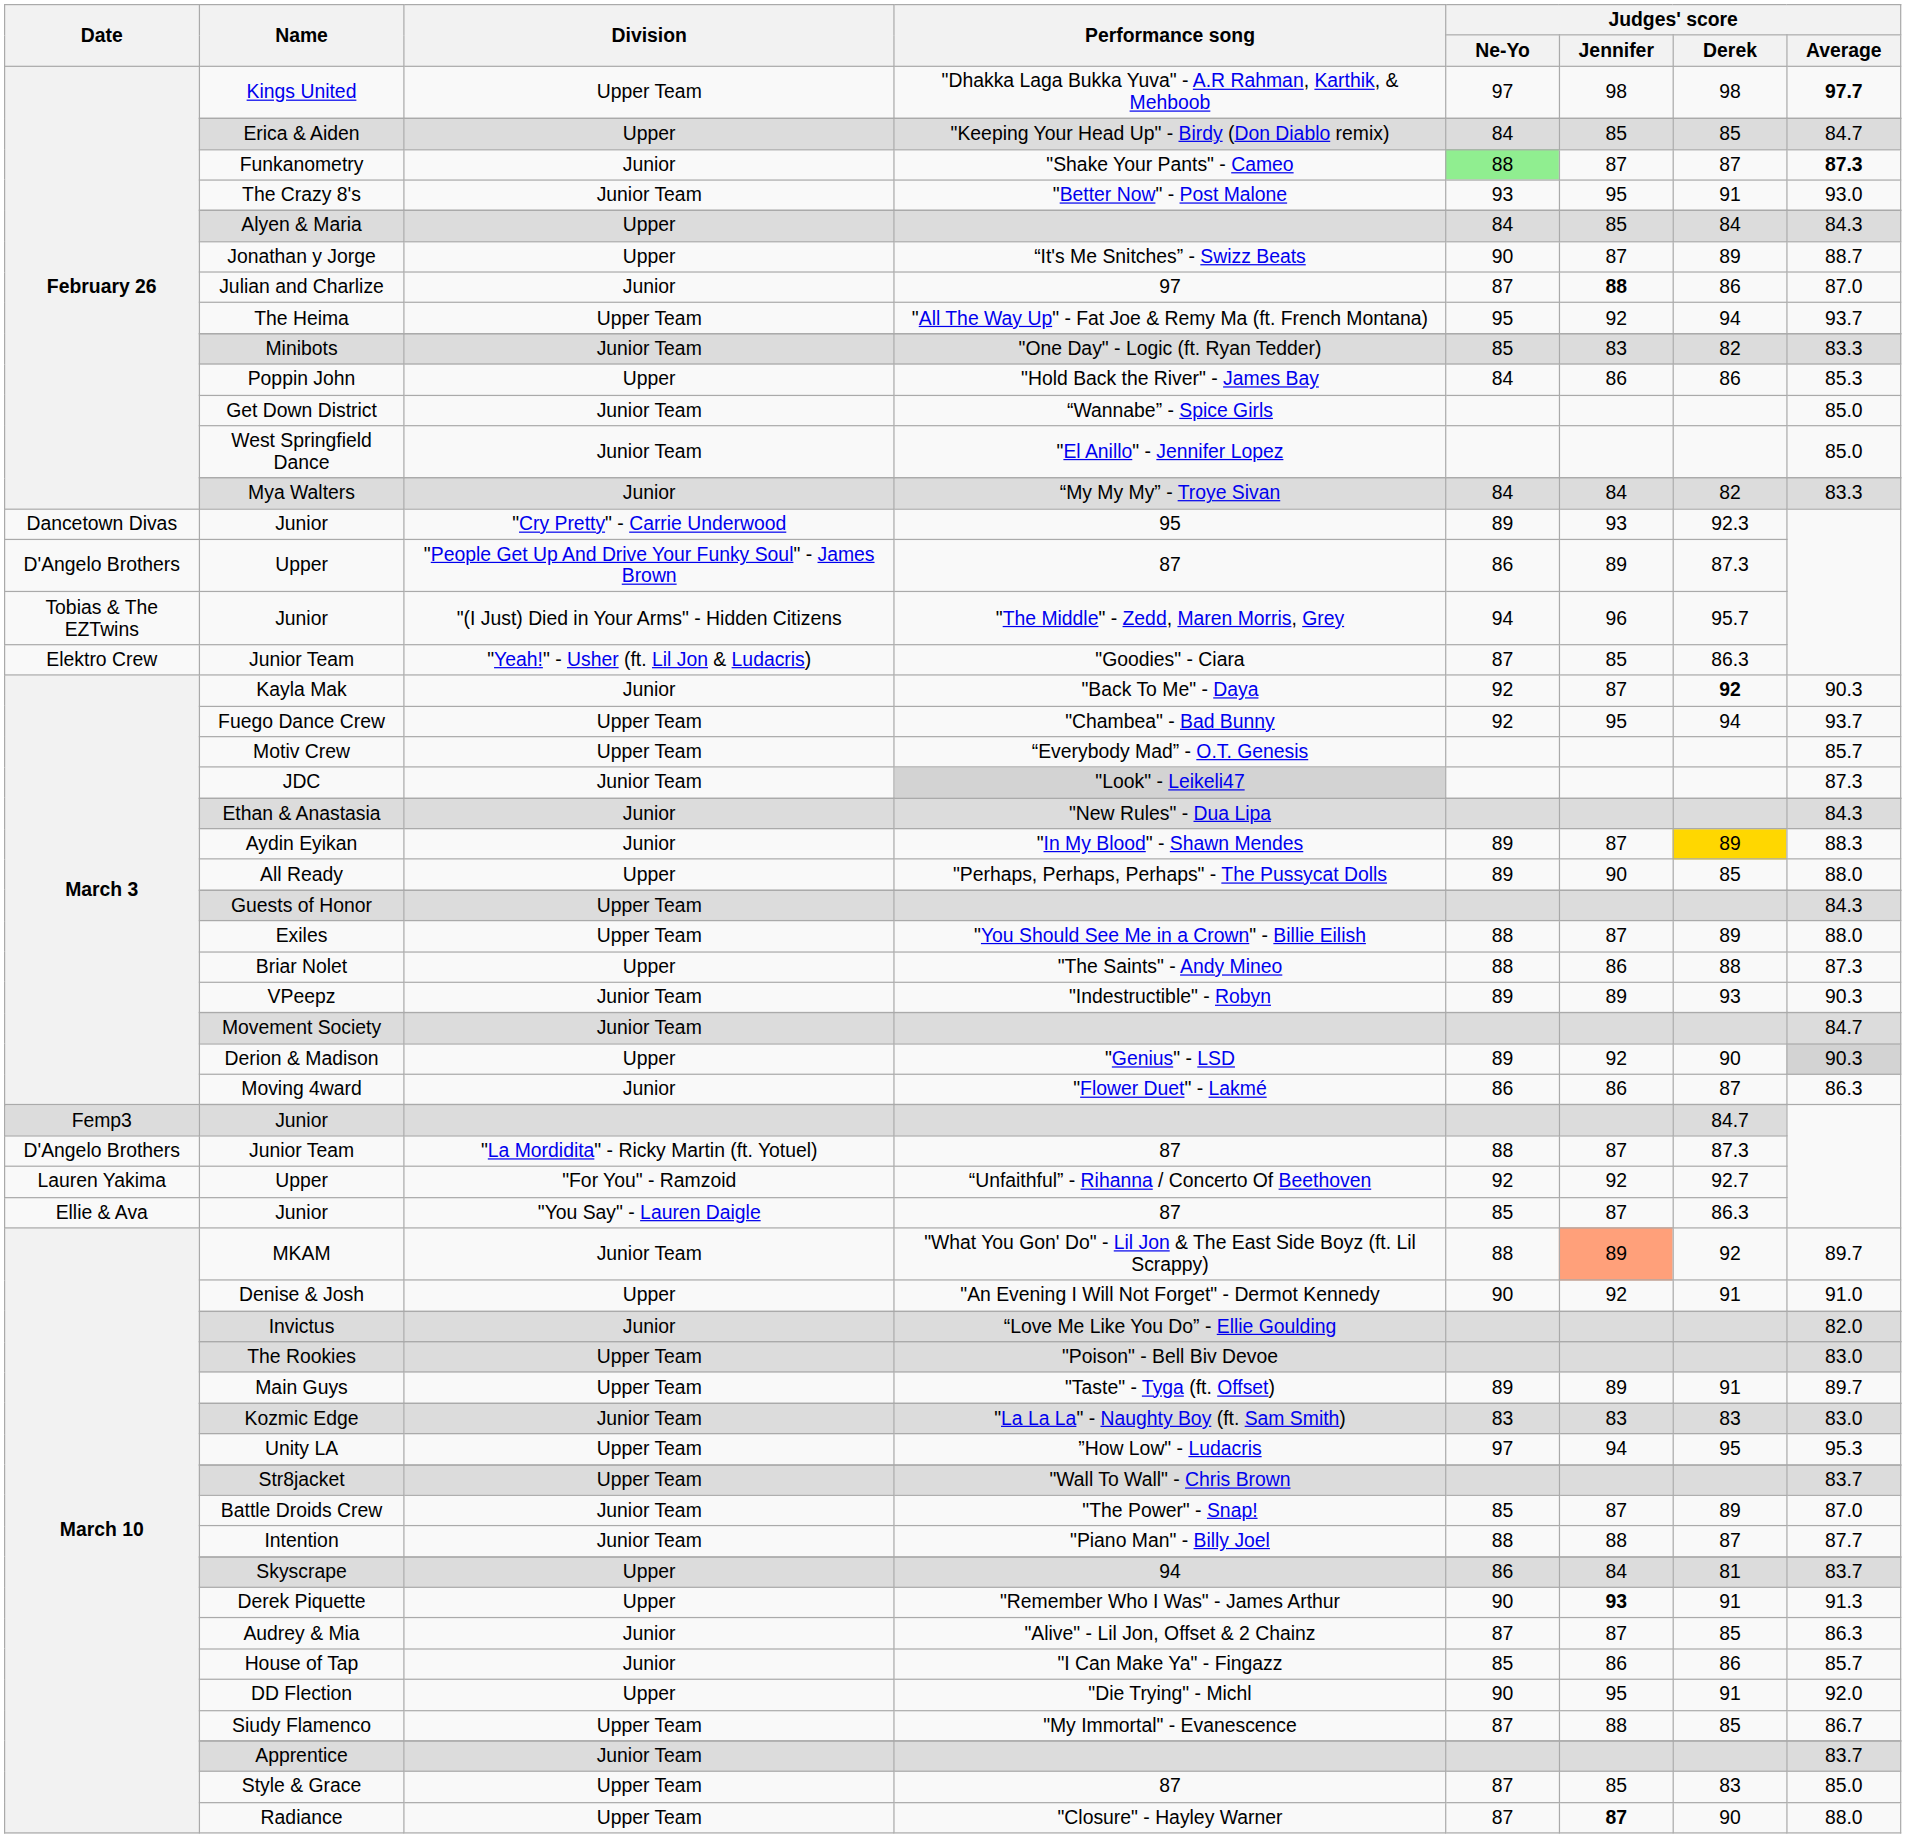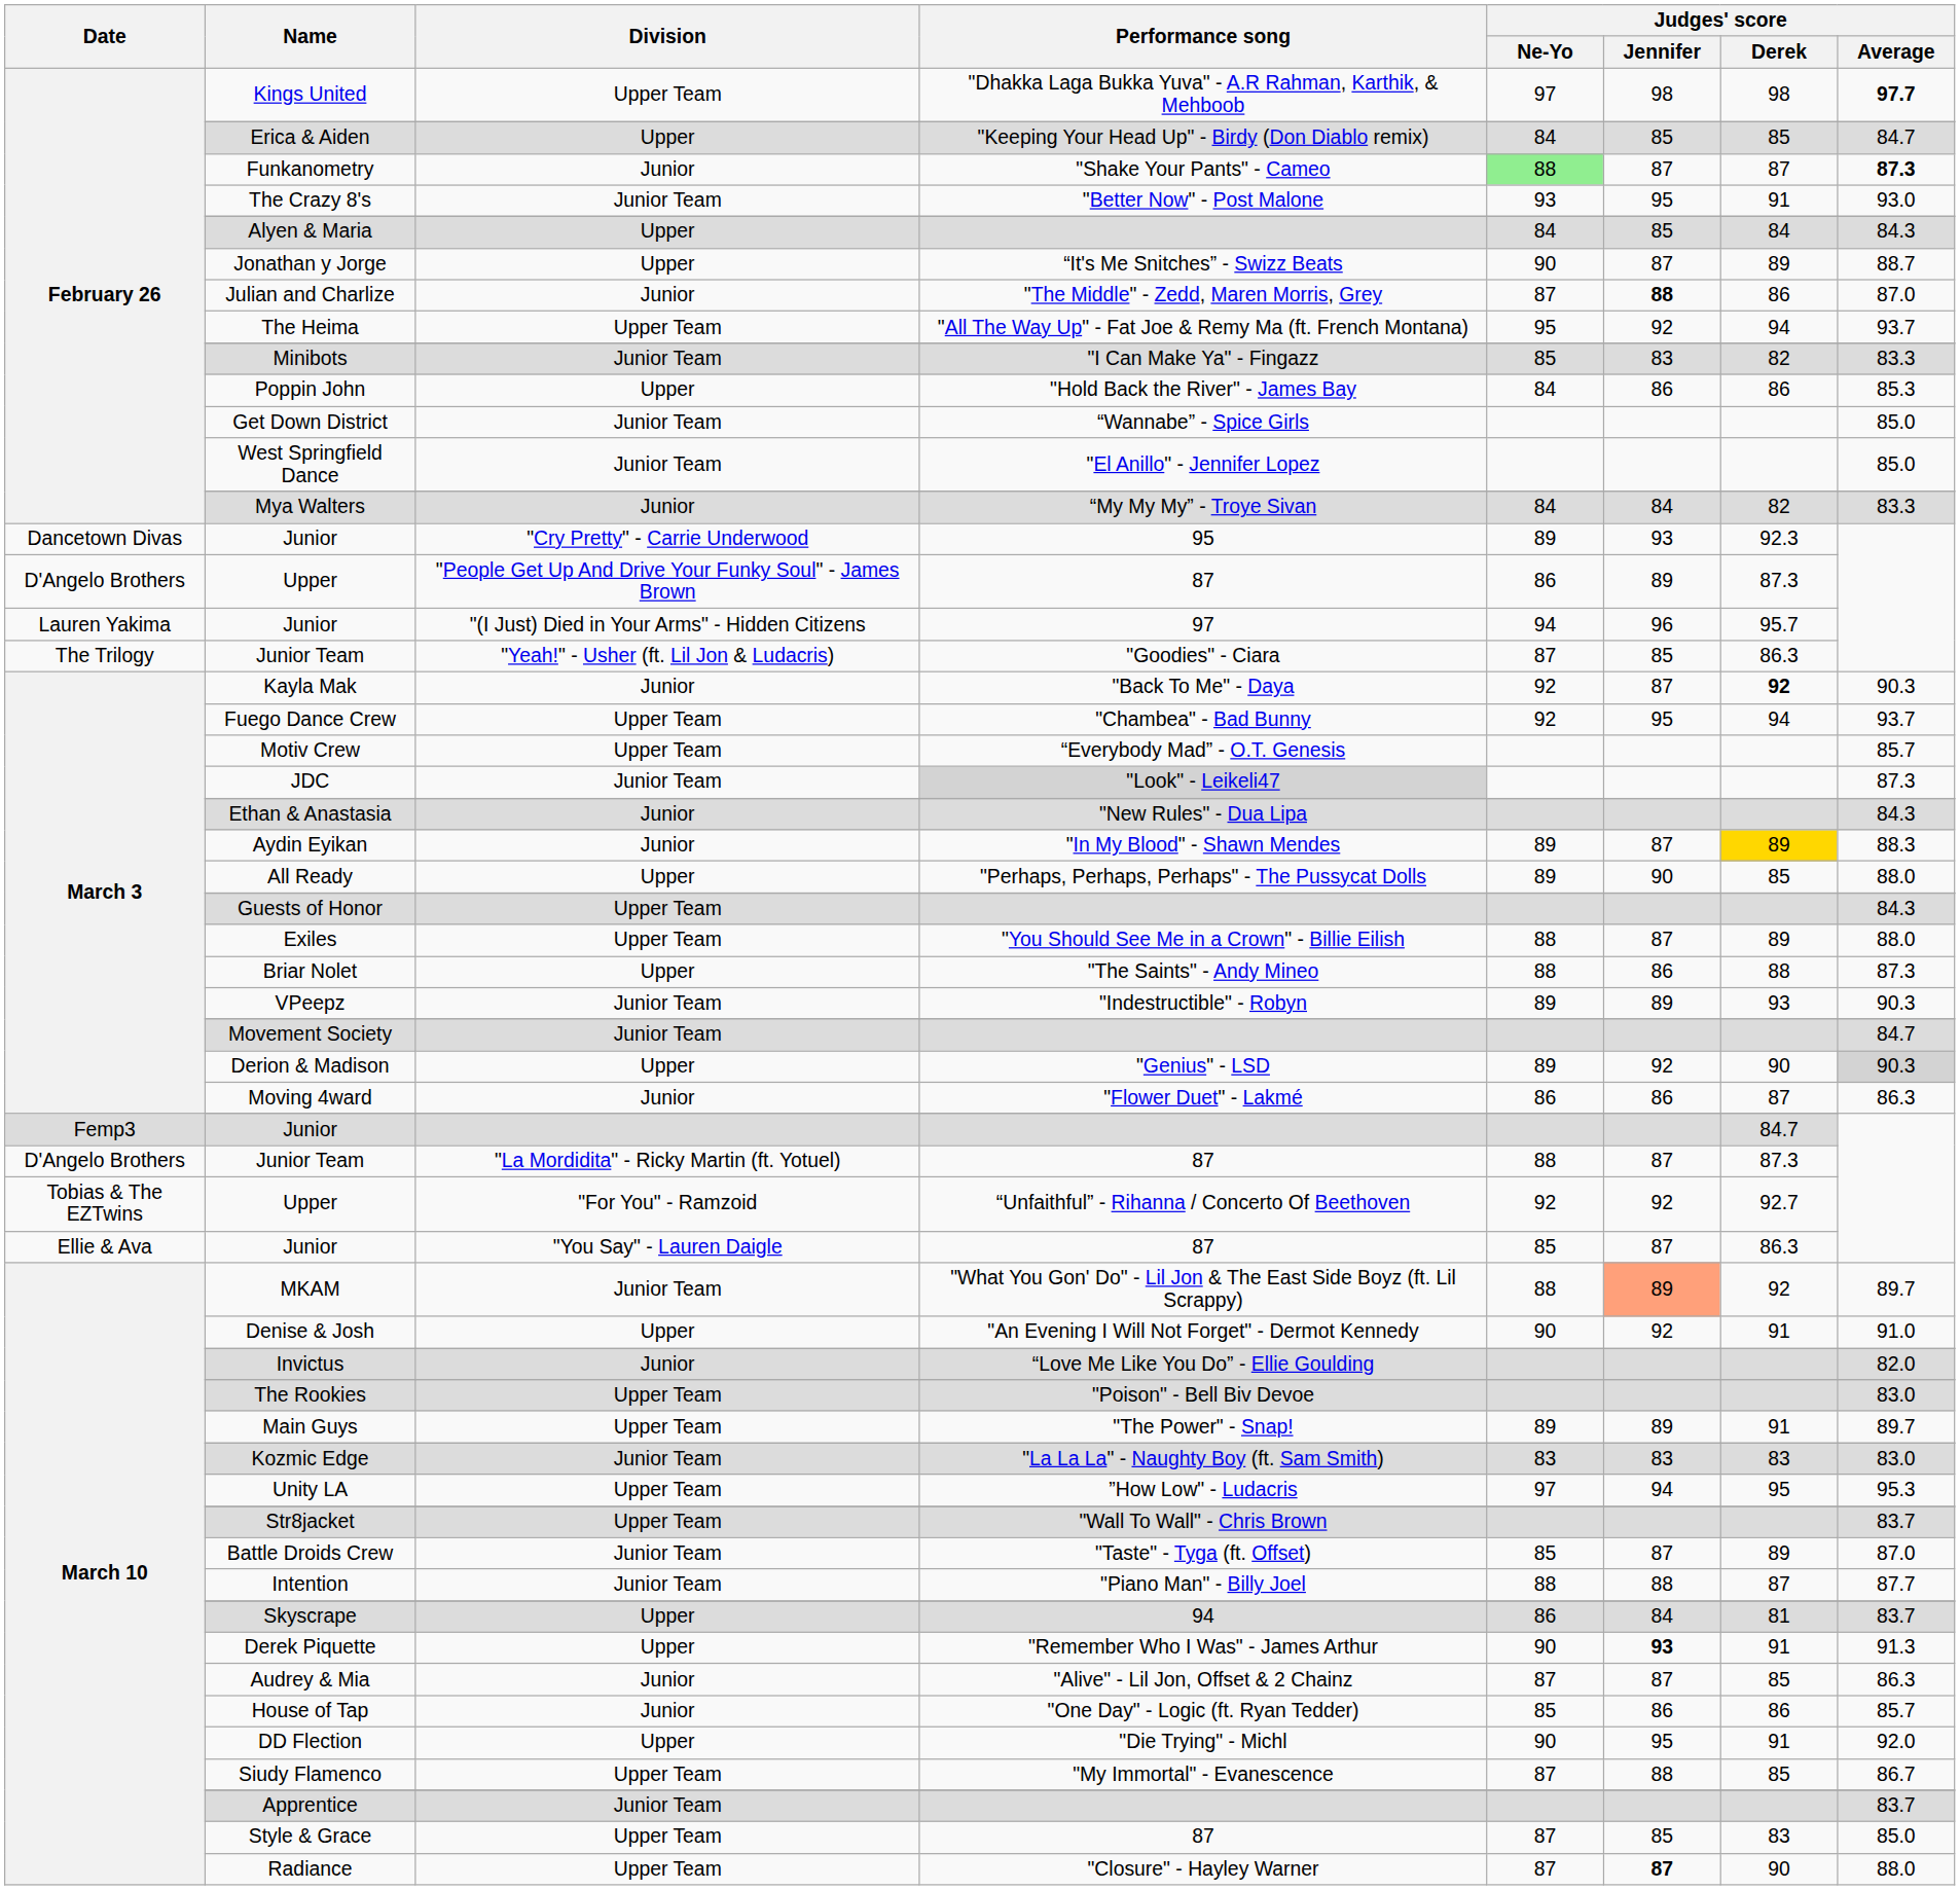Julian and Charlize | Performance song: 97 -> "The Middle" - Zedd, Maren Morris, Grey
Minibots | Performance song: "One Day" - Logic (ft. Ryan Tedder) -> "I Can Make Ya" - Fingazz
Junior / "(I Just) Died in Your Arms" - Hidden Citizens | Date: Tobias & The EZTwins -> Lauren Yakima
Junior / "(I Just) Died in Your Arms" - Hidden Citizens | Performance song: "The Middle" - Zedd, Maren Morris, Grey -> 97
Junior Team / "Yeah!" - Usher (ft. Lil Jon & Ludacris) | Date: Elektro Crew -> The Trilogy
Upper / "For You" - Ramzoid | Date: Lauren Yakima -> Tobias & The EZTwins
Main Guys | Performance song: "Taste" - Tyga (ft. Offset) -> "The Power" - Snap!
Battle Droids Crew | Performance song: "The Power" - Snap! -> "Taste" - Tyga (ft. Offset)
House of Tap | Performance song: "I Can Make Ya" - Fingazz -> "One Day" - Logic (ft. Ryan Tedder)
